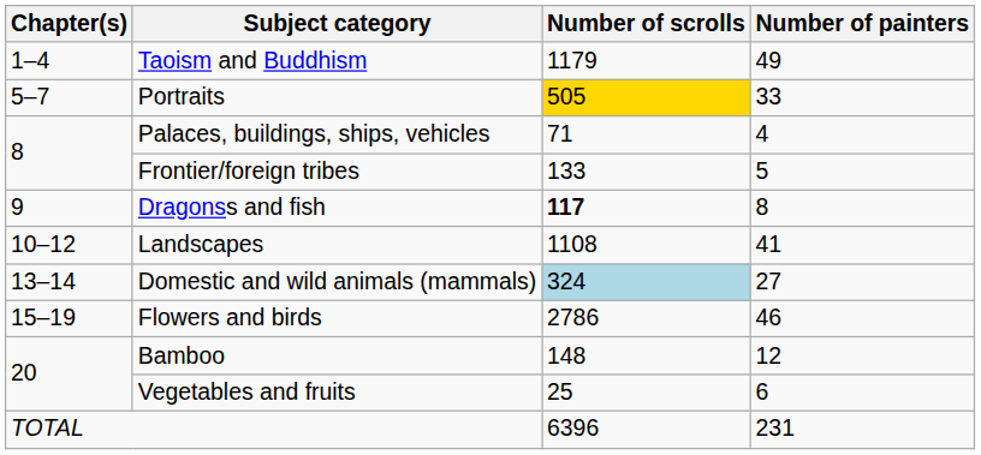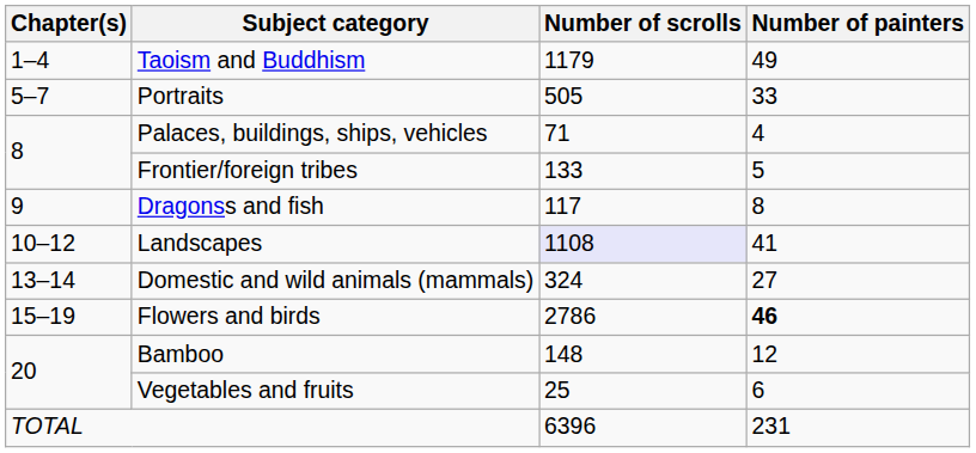Portraits | Number of scrolls: gold background -> no background
Dragonss and fish | Number of scrolls: bold -> normal
Landscapes | Number of scrolls: no background -> lavender background
Domestic and wild animals (mammals) | Number of scrolls: lightblue background -> no background
Flowers and birds | Number of painters: normal -> bold
